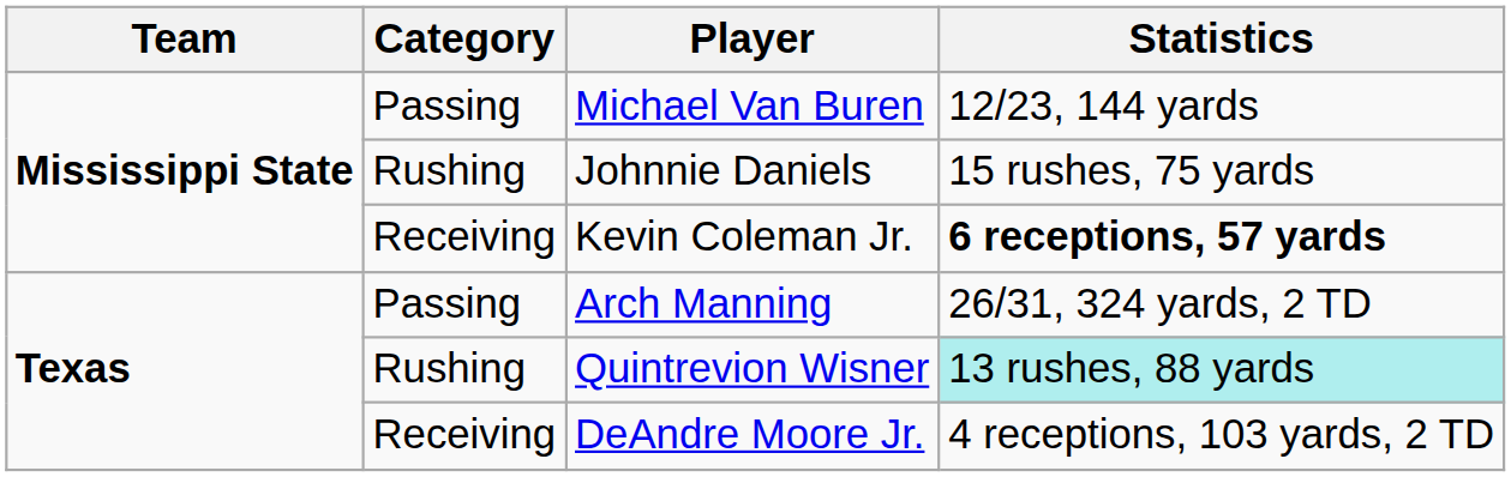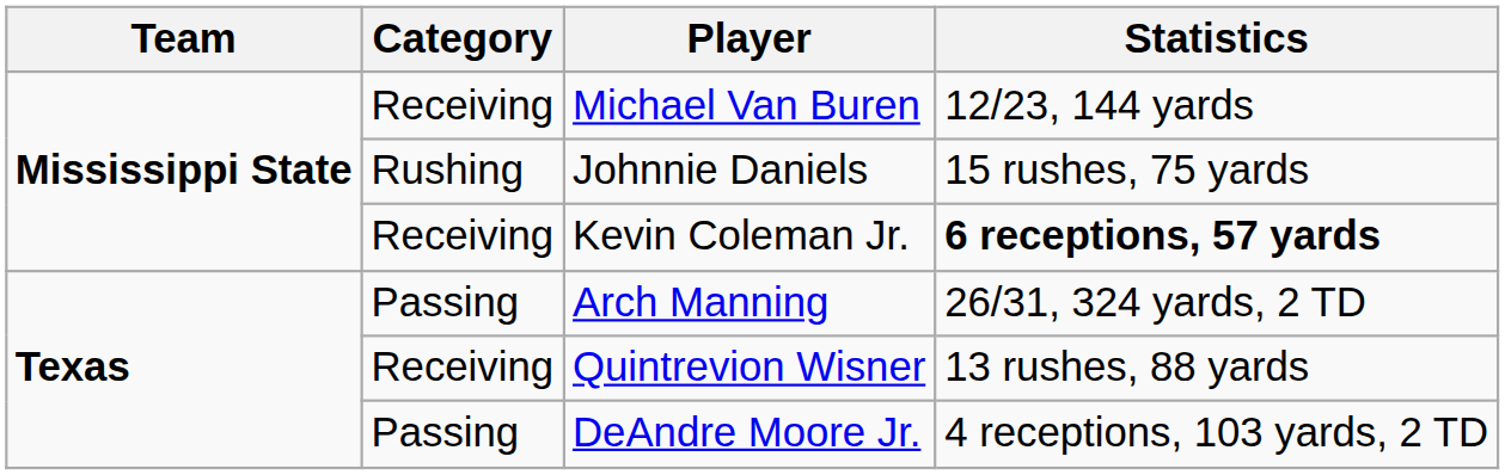Michael Van Buren | Category: Passing -> Receiving
Quintrevion Wisner | Category: Rushing -> Receiving
Quintrevion Wisner | Statistics: paleturquoise background -> no background
DeAndre Moore Jr. | Category: Receiving -> Passing
